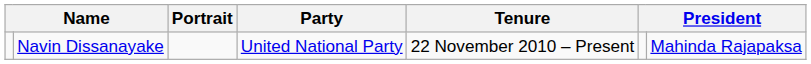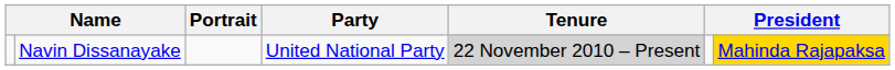Navin Dissanayake | Tenure: no background -> lightgrey background
Navin Dissanayake | column 7: no background -> gold background
